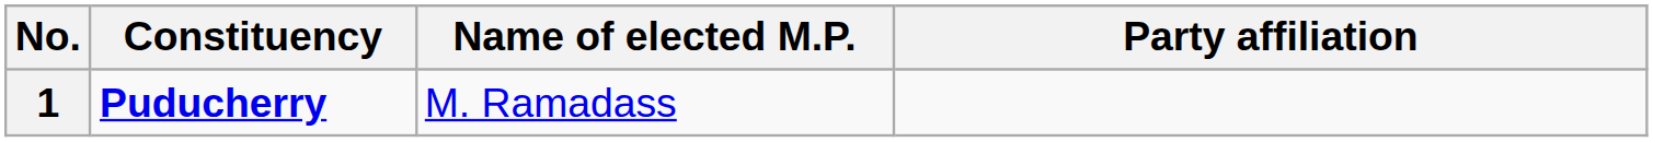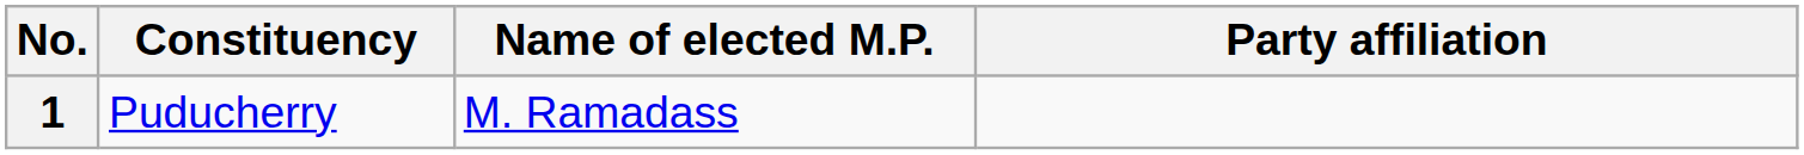1 | Constituency: bold -> normal
